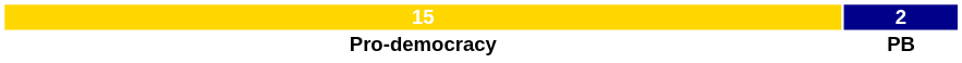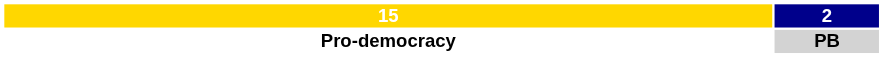Pro-democracy | 2: no background -> lightgrey background
